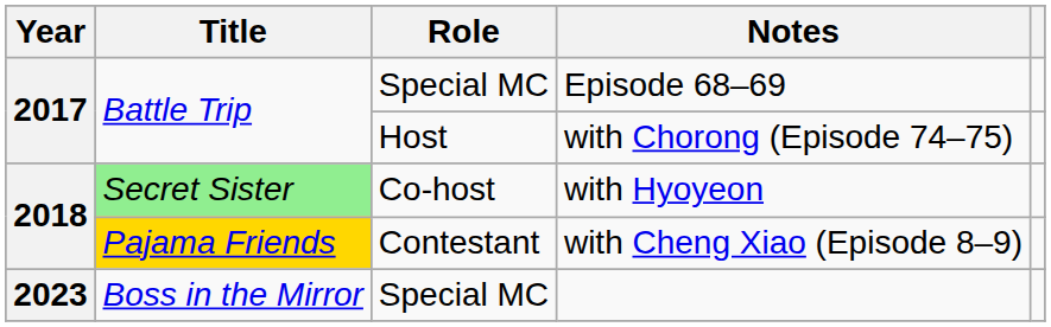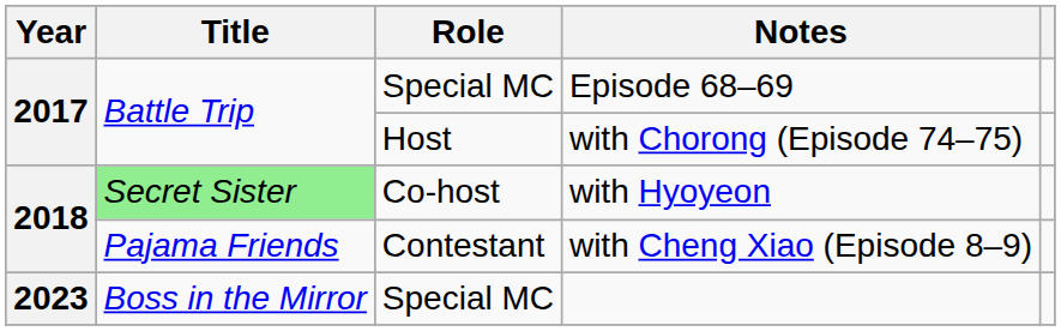with Cheng Xiao (Episode 8–9) | Title: gold background -> no background
